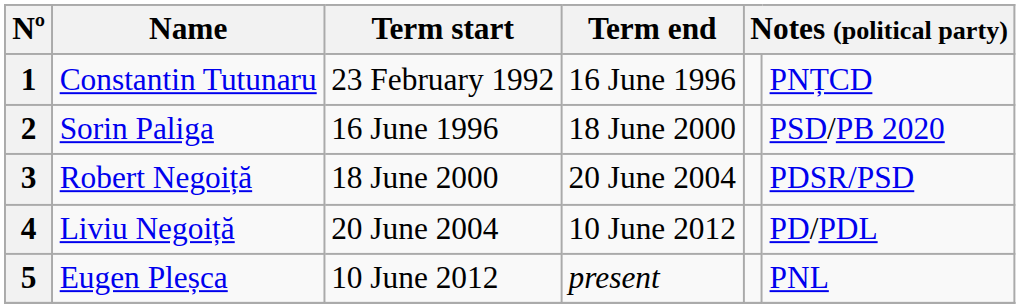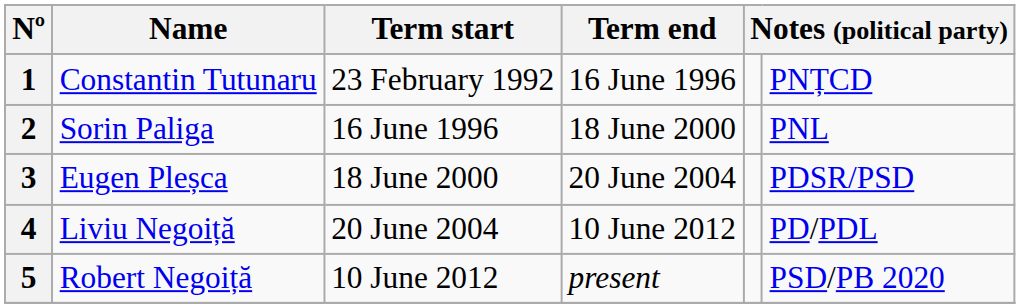2 | column 6: PSD/PB 2020 -> PNL
3 | Name: Robert Negoiță -> Eugen Pleșca
5 | Name: Eugen Pleșca -> Robert Negoiță
5 | column 6: PNL -> PSD/PB 2020
